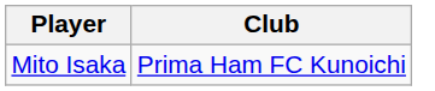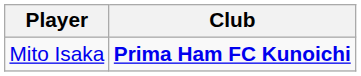Mito Isaka | Club: normal -> bold
